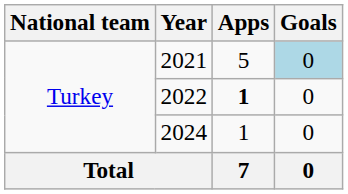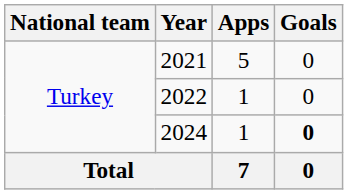2021 | Goals: lightblue background -> no background
2022 | Apps: bold -> normal
2024 | Goals: normal -> bold
